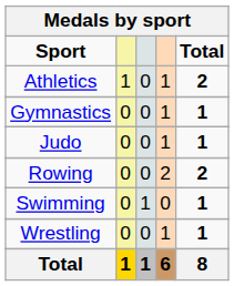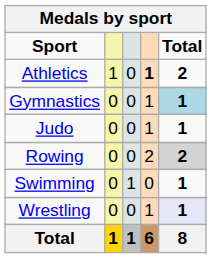Athletics | column 4: normal -> bold
Gymnastics | Total: no background -> lightblue background
Rowing | Total: no background -> lightgrey background
Wrestling | Total: no background -> lavender background
